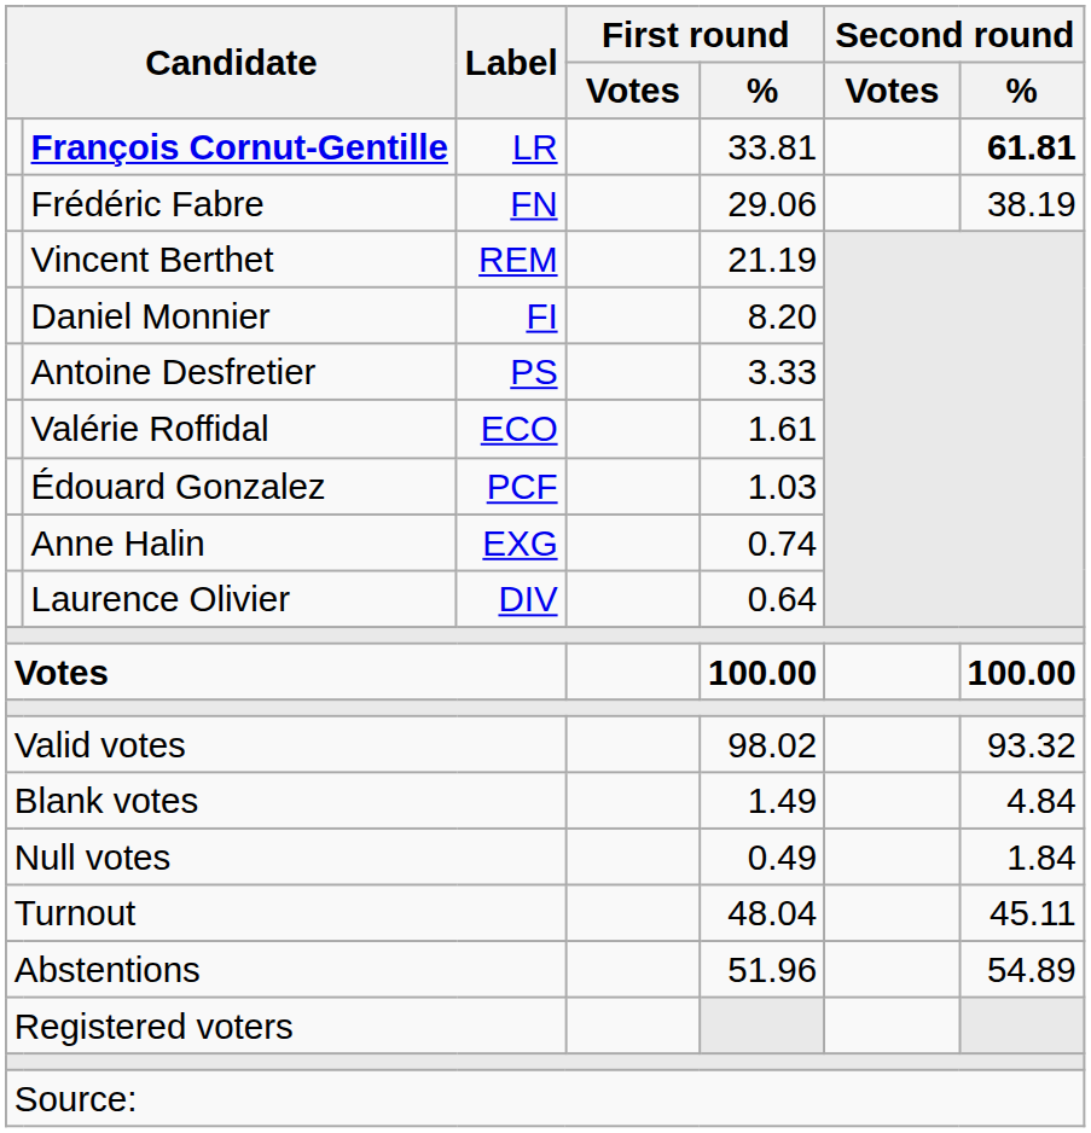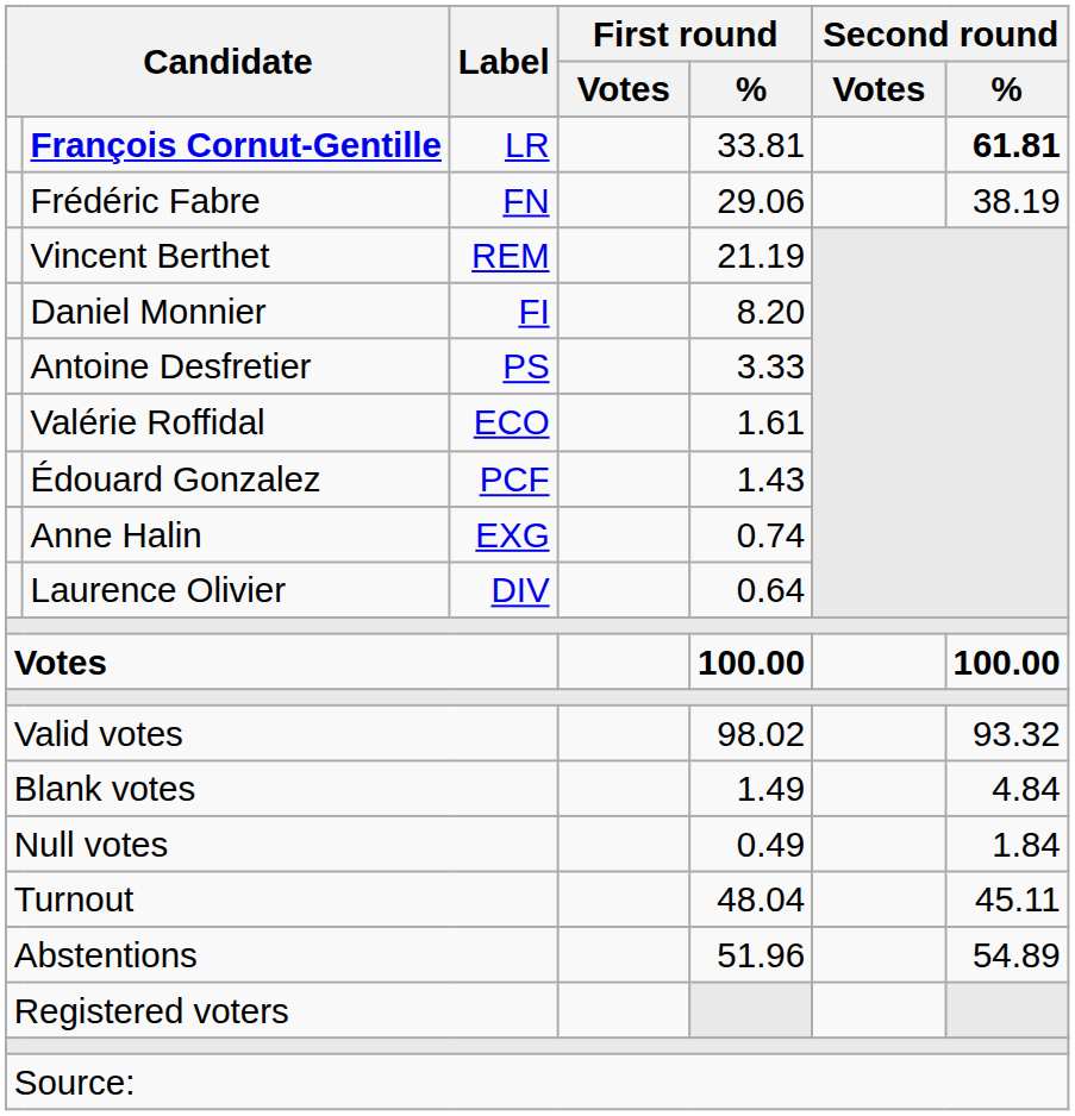Édouard Gonzalez | First round / %: 1.03 -> 1.43
